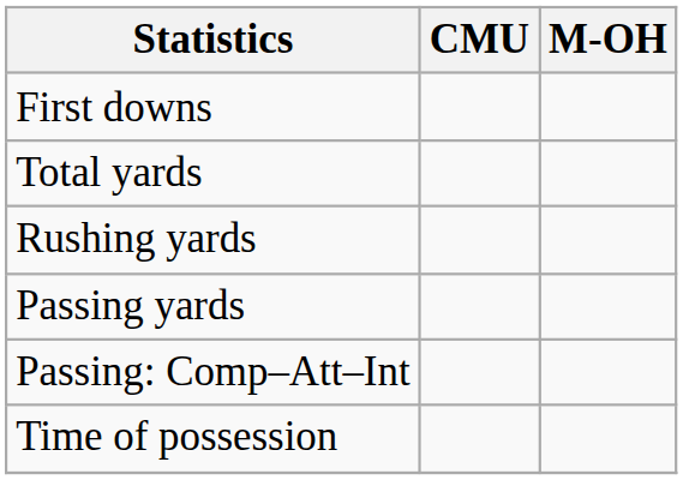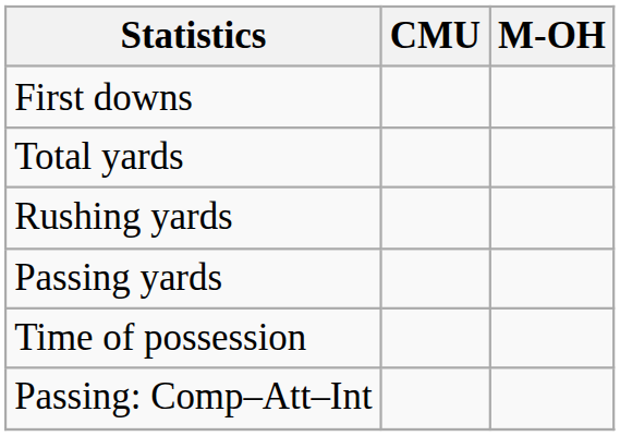rows swapped: Passing: Comp–Att–Int <-> Time of possession
